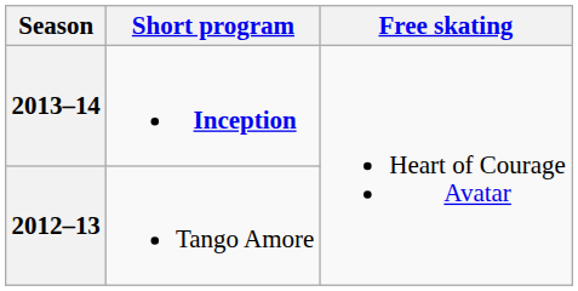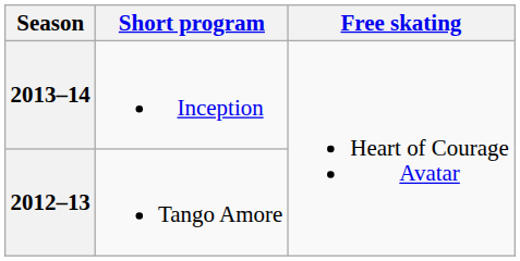2013–14 | Short program: bold -> normal
